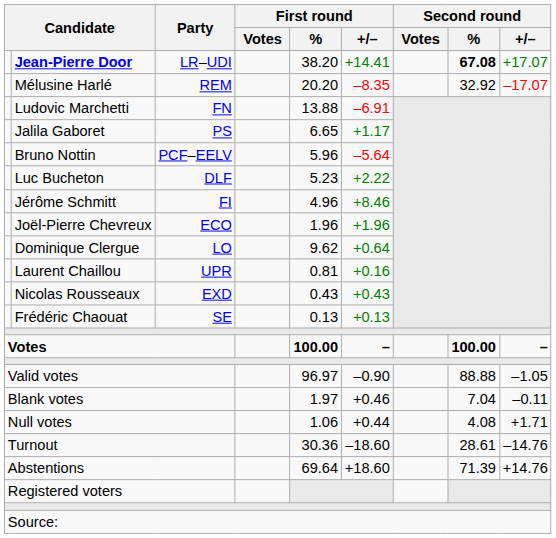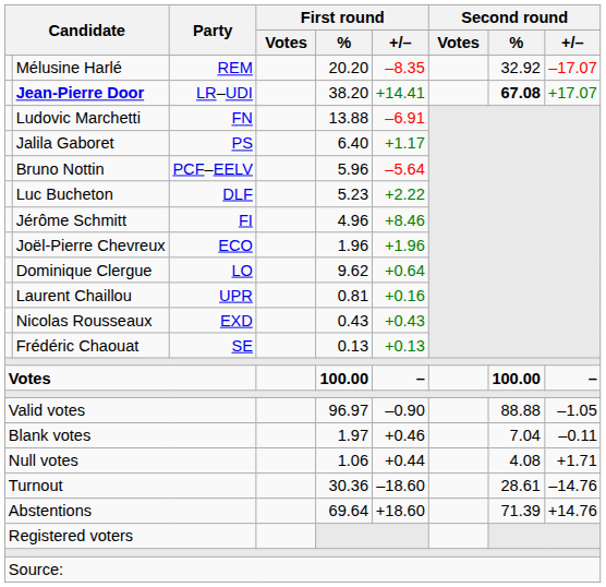rows swapped: Jean-Pierre Door <-> Mélusine Harlé
Jalila Gaboret | First round / %: 6.65 -> 6.40
